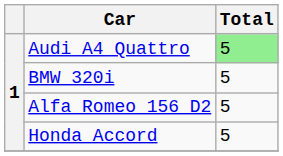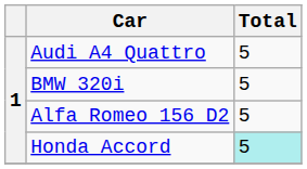Audi A4 Quattro | Total: lightgreen background -> no background
Honda Accord | Total: no background -> paleturquoise background
